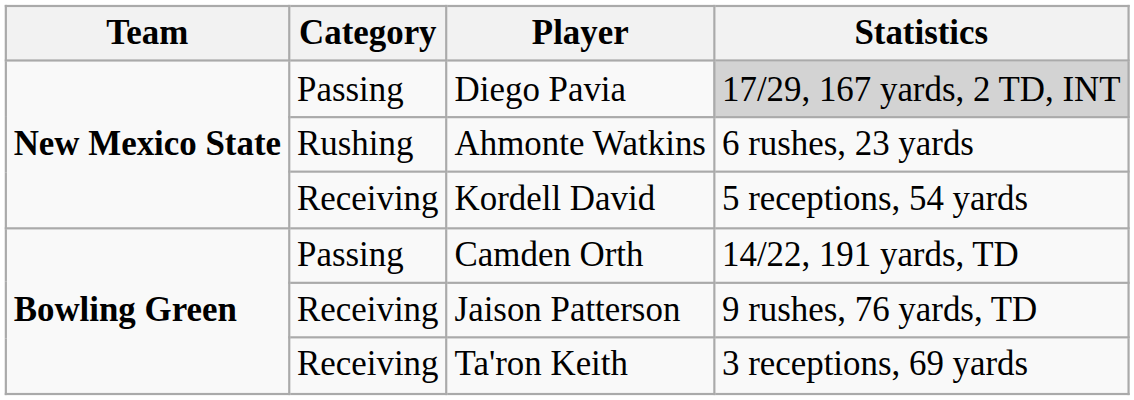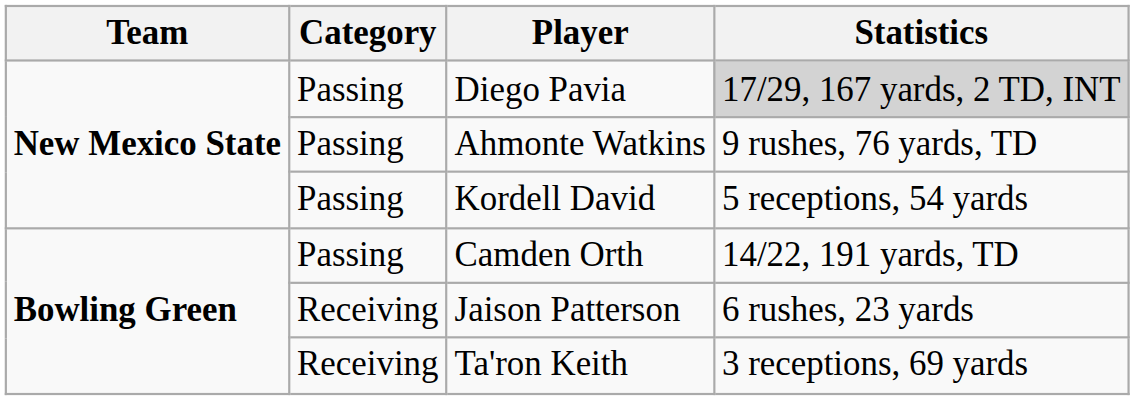Ahmonte Watkins | Category: Rushing -> Passing
Ahmonte Watkins | Statistics: 6 rushes, 23 yards -> 9 rushes, 76 yards, TD
Kordell David | Category: Receiving -> Passing
Jaison Patterson | Statistics: 9 rushes, 76 yards, TD -> 6 rushes, 23 yards
